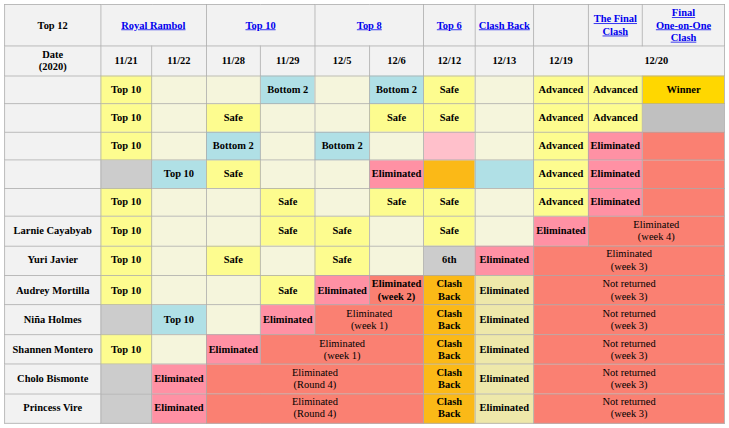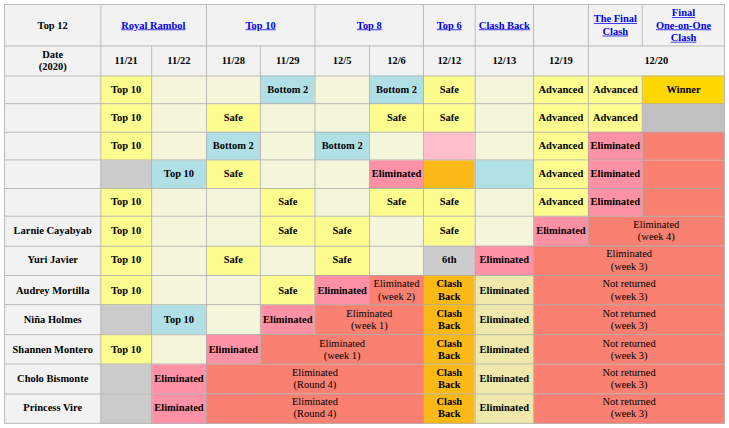Audrey Mortilla | Top 8 / 12/6: bold -> normal
